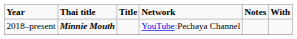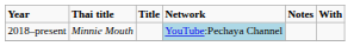2018–present | Thai title: bold -> normal
2018–present | Network: no background -> lightblue background
